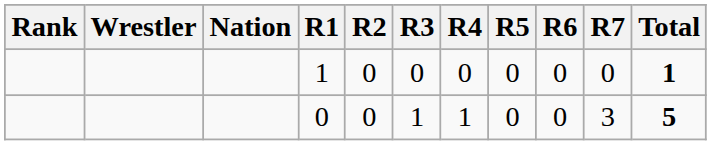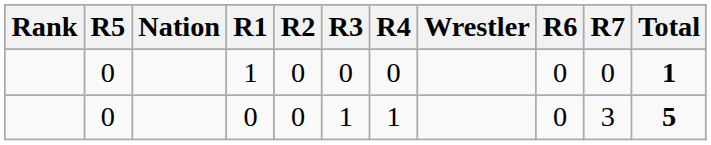columns swapped: Wrestler <-> R5
